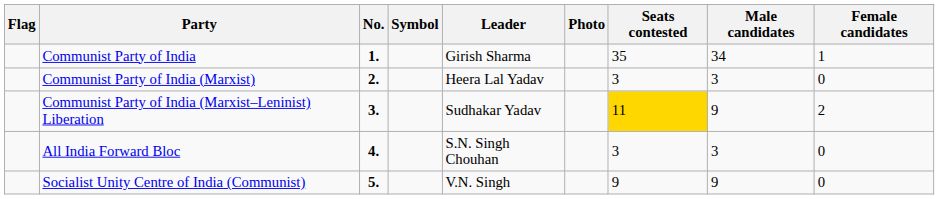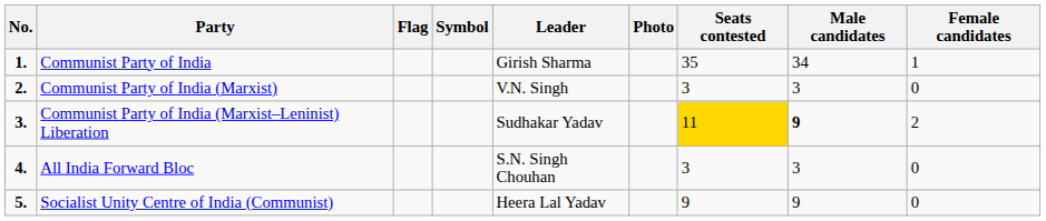columns swapped: No. <-> Flag
Communist Party of India (Marxist) | Leader: Heera Lal Yadav -> V.N. Singh
Communist Party of India (Marxist–Leninist) Liberation | Male candidates: normal -> bold
Socialist Unity Centre of India (Communist) | Leader: V.N. Singh -> Heera Lal Yadav
